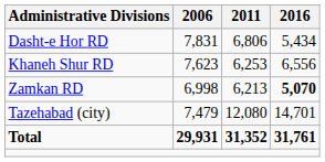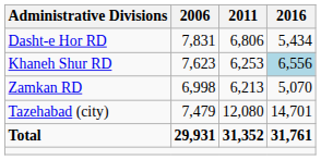Khaneh Shur RD | 2016: no background -> lightblue background
Zamkan RD | 2016: bold -> normal
